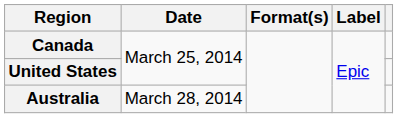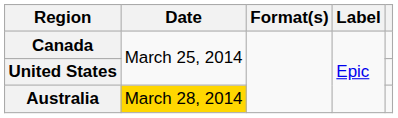Australia | Date: no background -> gold background
